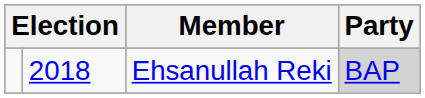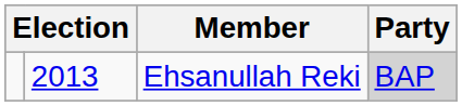Ehsanullah Reki | column 2: 2018 -> 2013
